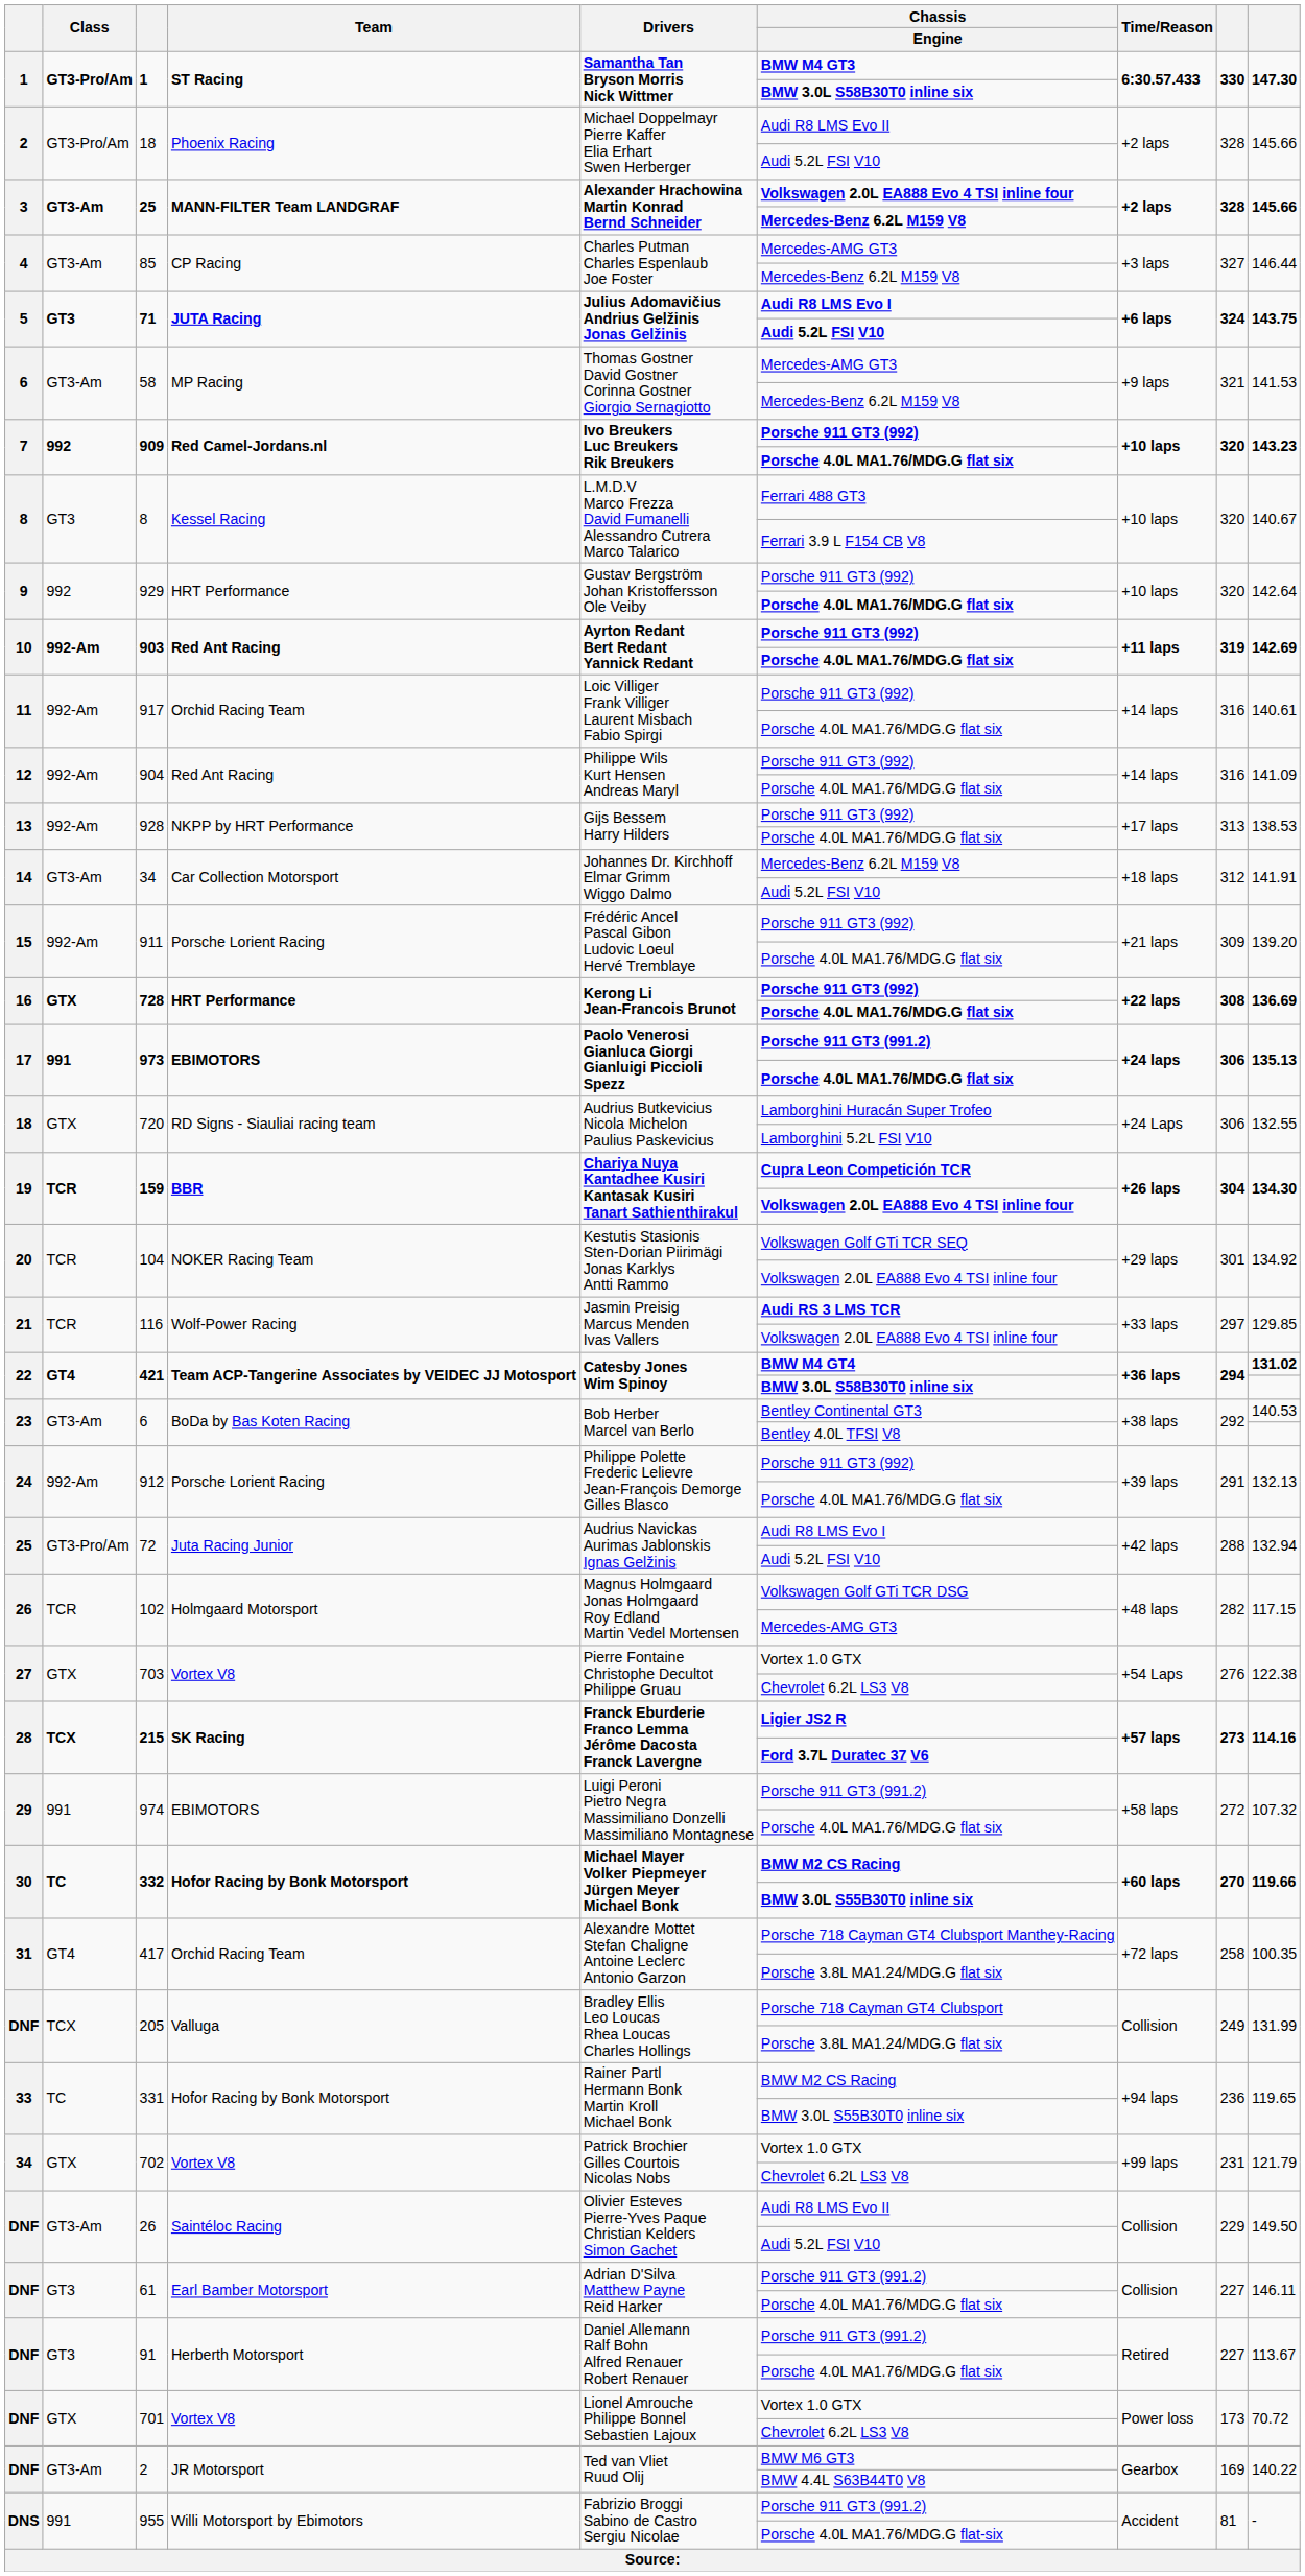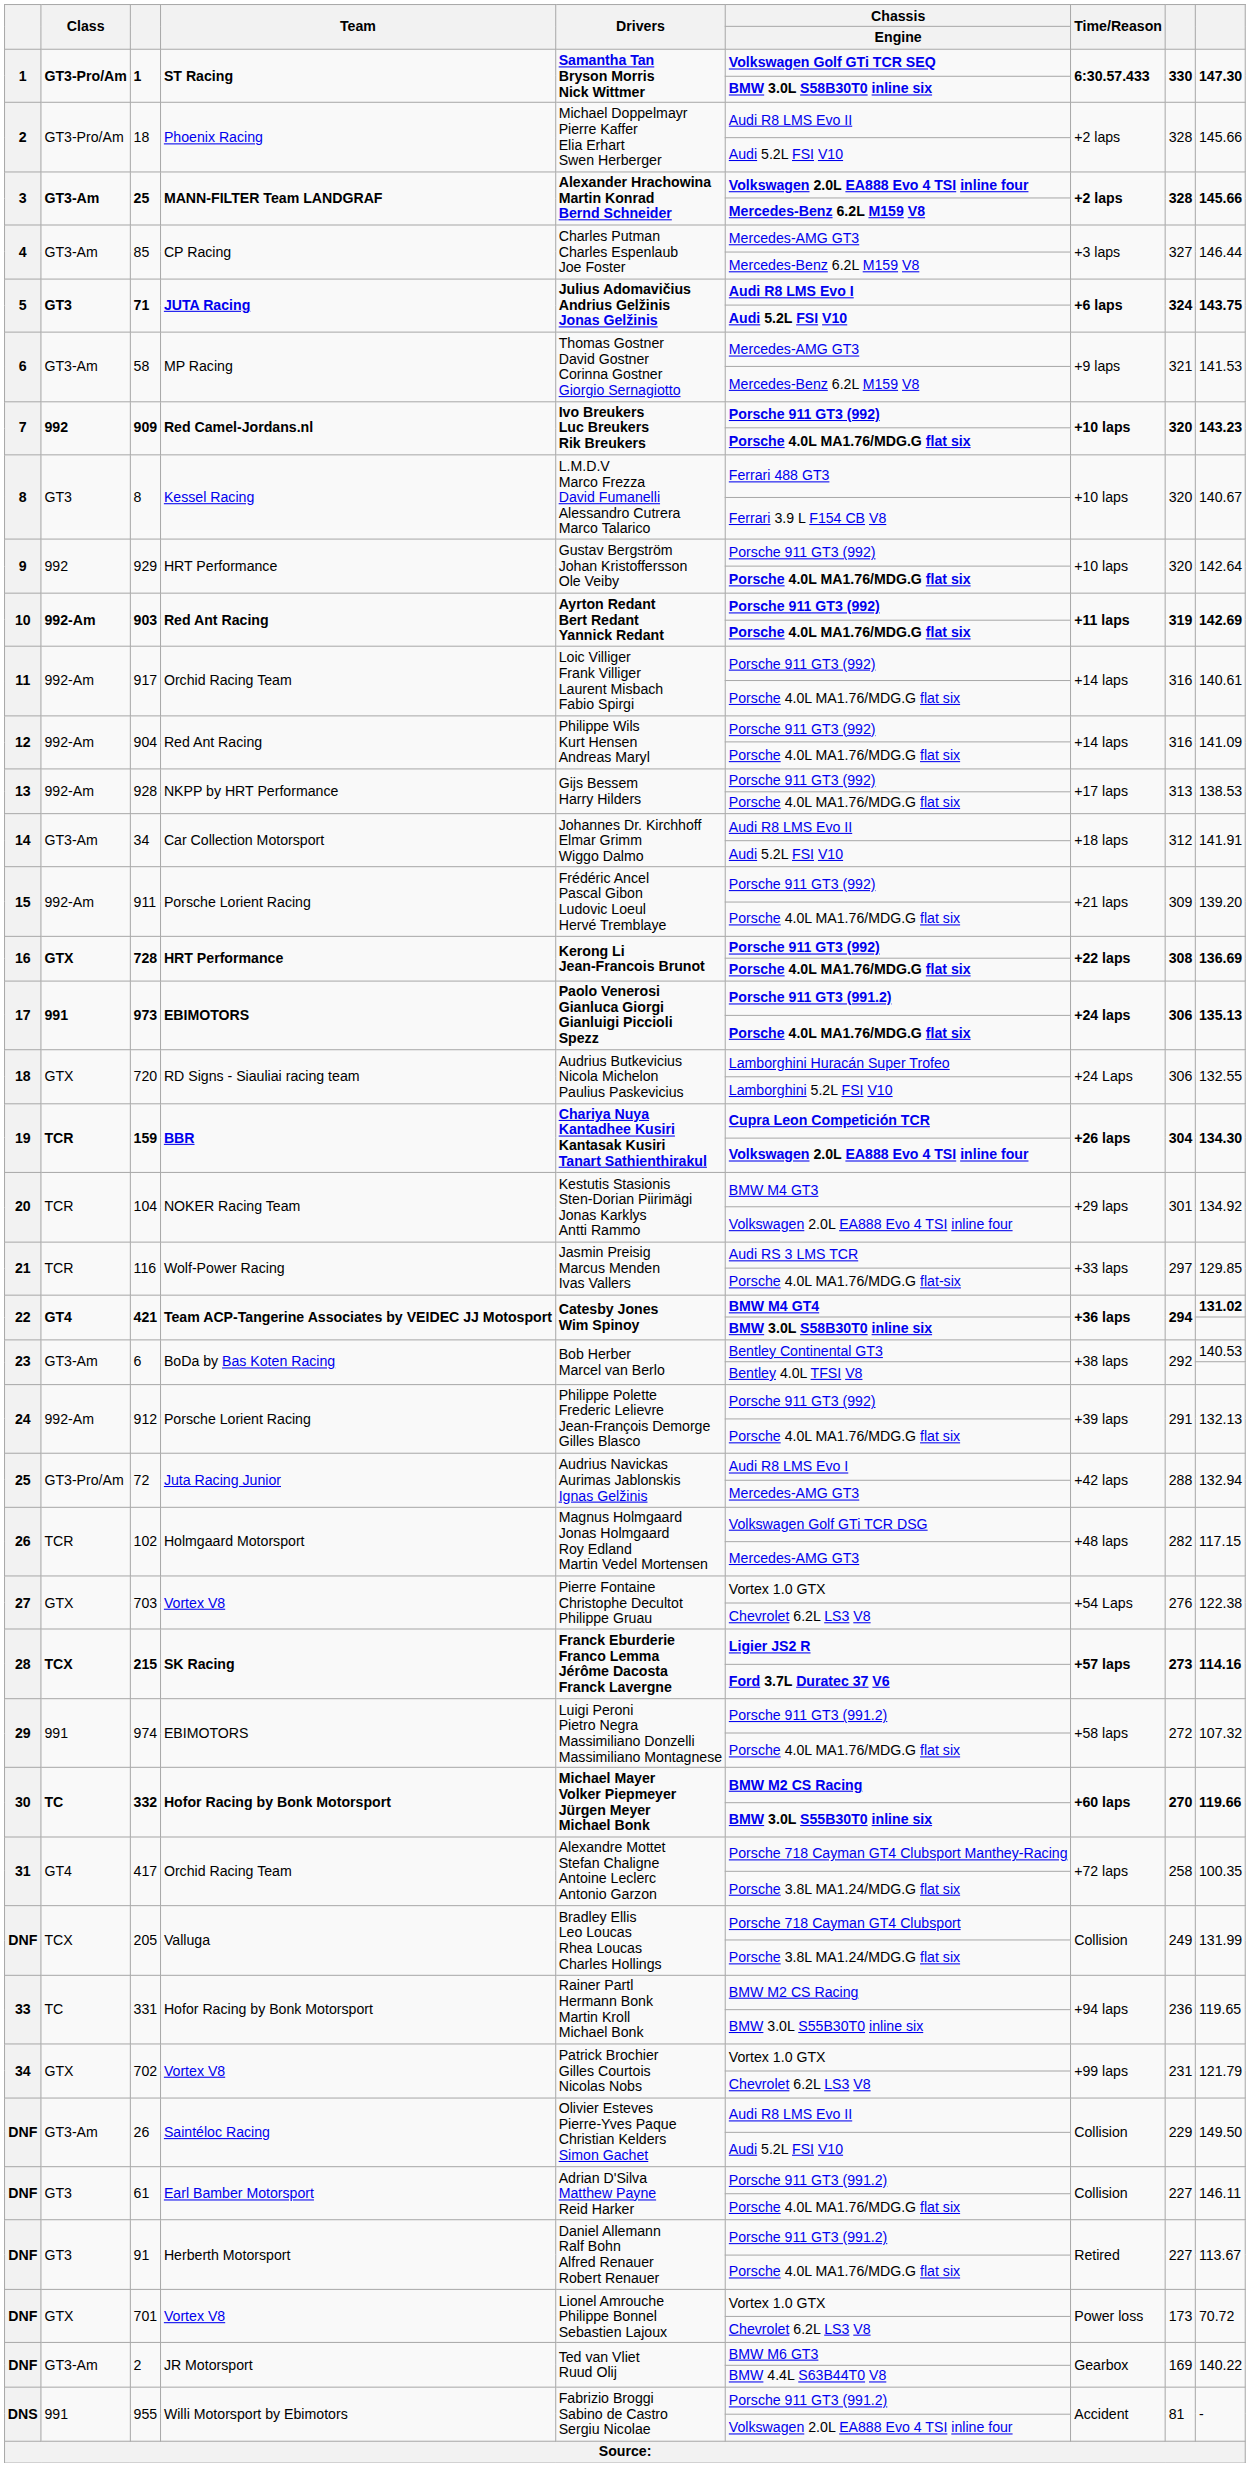row 3 | Chassis / Engine: BMW M4 GT3 -> Volkswagen Golf GTi TCR SEQ
row 29 | Chassis / Engine: Mercedes-Benz 6.2L M159 V8 -> Audi R8 LMS Evo II
row 41 | Chassis / Engine: Volkswagen Golf GTi TCR SEQ -> BMW M4 GT3
row 43 | Chassis / Engine: bold -> normal
row 44 | Chassis / Engine: Volkswagen 2.0L EA888 Evo 4 TSI inline four -> Porsche 4.0L MA1.76/MDG.G flat-six
row 52 | Chassis / Engine: Audi 5.2L FSI V10 -> Mercedes-AMG GT3
row 82 | Chassis / Engine: Porsche 4.0L MA1.76/MDG.G flat-six -> Volkswagen 2.0L EA888 Evo 4 TSI inline four
